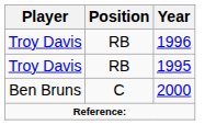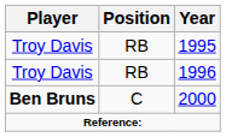rows swapped: 1995 <-> 1996
2000 | Player: normal -> bold
